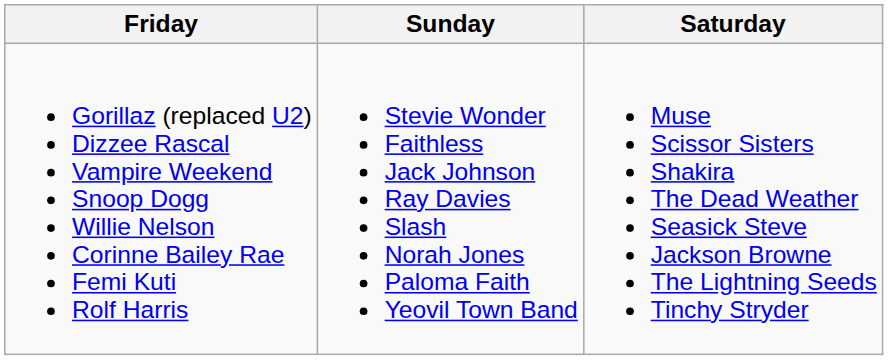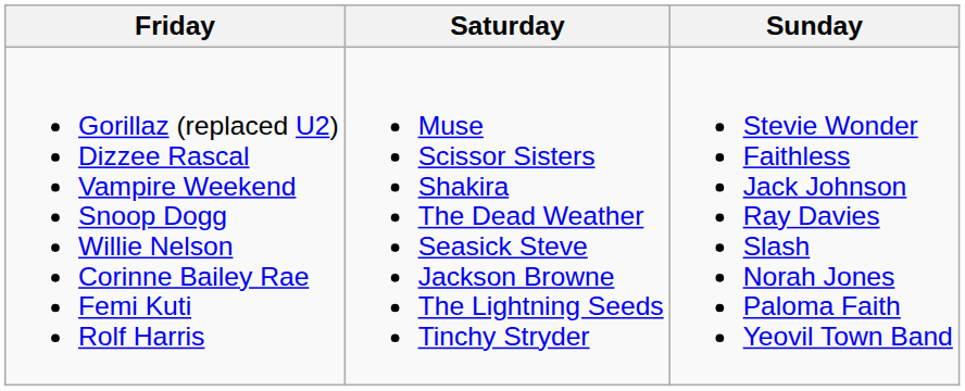columns swapped: Saturday <-> Sunday
